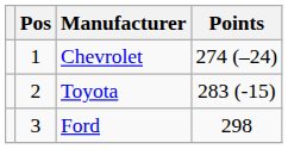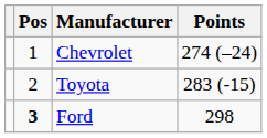Ford | Pos: normal -> bold
